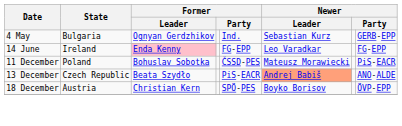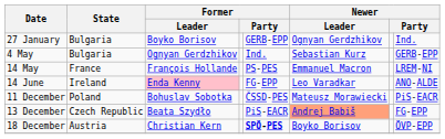+ row: 27 January | Bulgaria | Boyko Borisov | GERB-EPP | Ognyan Gerdzhikov | Ind.
+ row: 14 May | France | François Hollande | PS-PES | Emmanuel Macron | LREM-NI
14 June | column 8: FG-EPP -> ANO-ALDE
13 December | column 8: ANO-ALDE -> FG-EPP
18 December | column 5: normal -> bold
